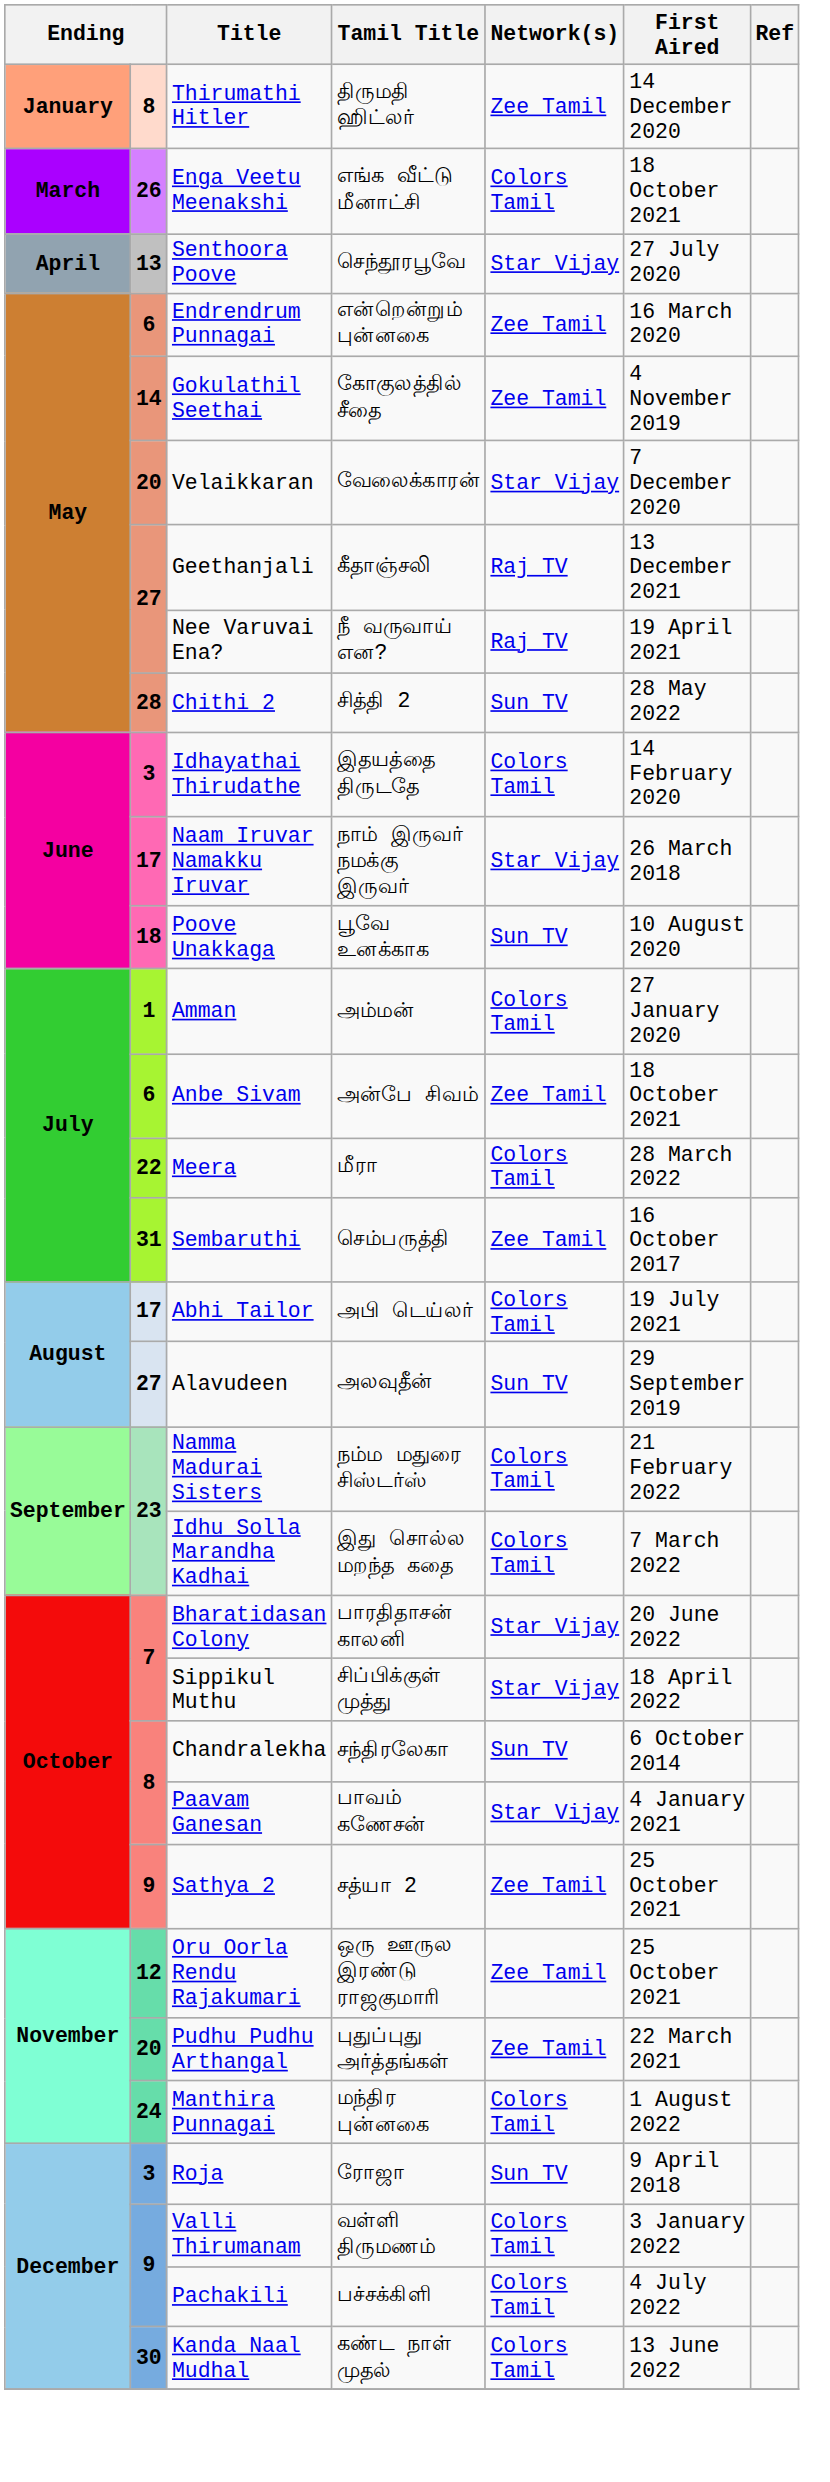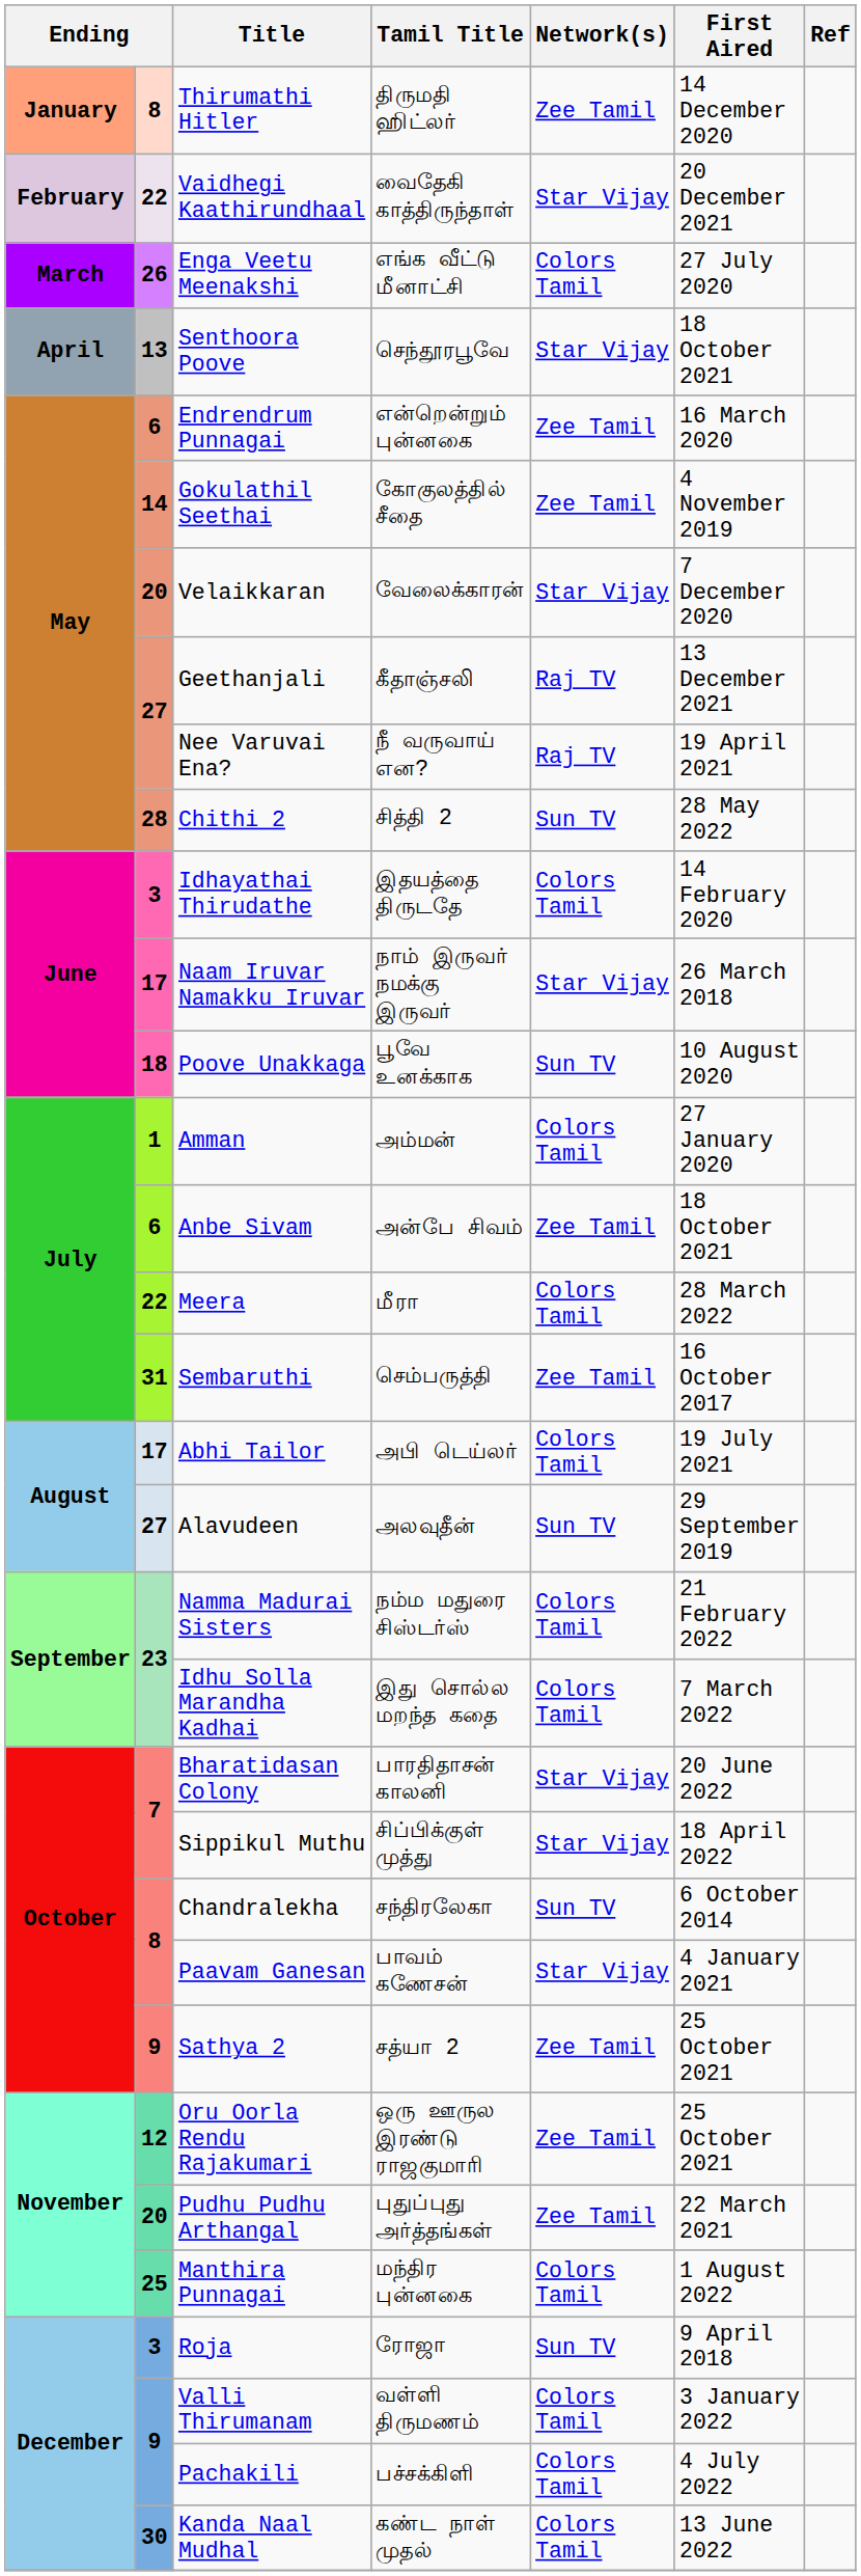+ row: February | 22 | Vaidhegi Kaathirundhaal | வைதேகி காத்திருந்தாள் | Star Vijay | 20 December 2021
Enga Veetu Meenakshi | First Aired: 18 October 2021 -> 27 July 2020
Senthoora Poove | First Aired: 27 July 2020 -> 18 October 2021
Manthira Punnagai | column 2: 24 -> 25
